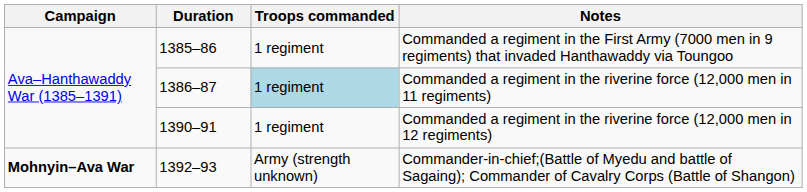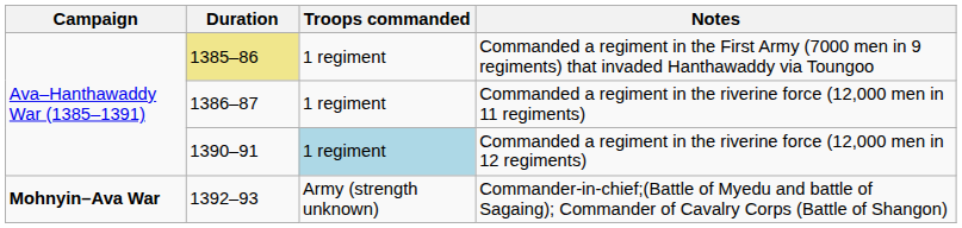row 2 | Duration: no background -> khaki background
row 3 | Troops commanded: lightblue background -> no background
row 4 | Troops commanded: no background -> lightblue background
